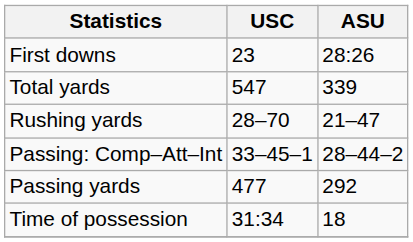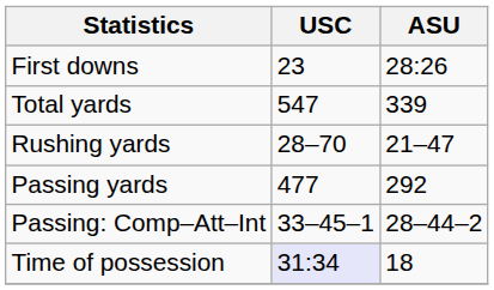rows swapped: Passing yards <-> Passing: Comp–Att–Int
Time of possession | USC: no background -> lavender background
